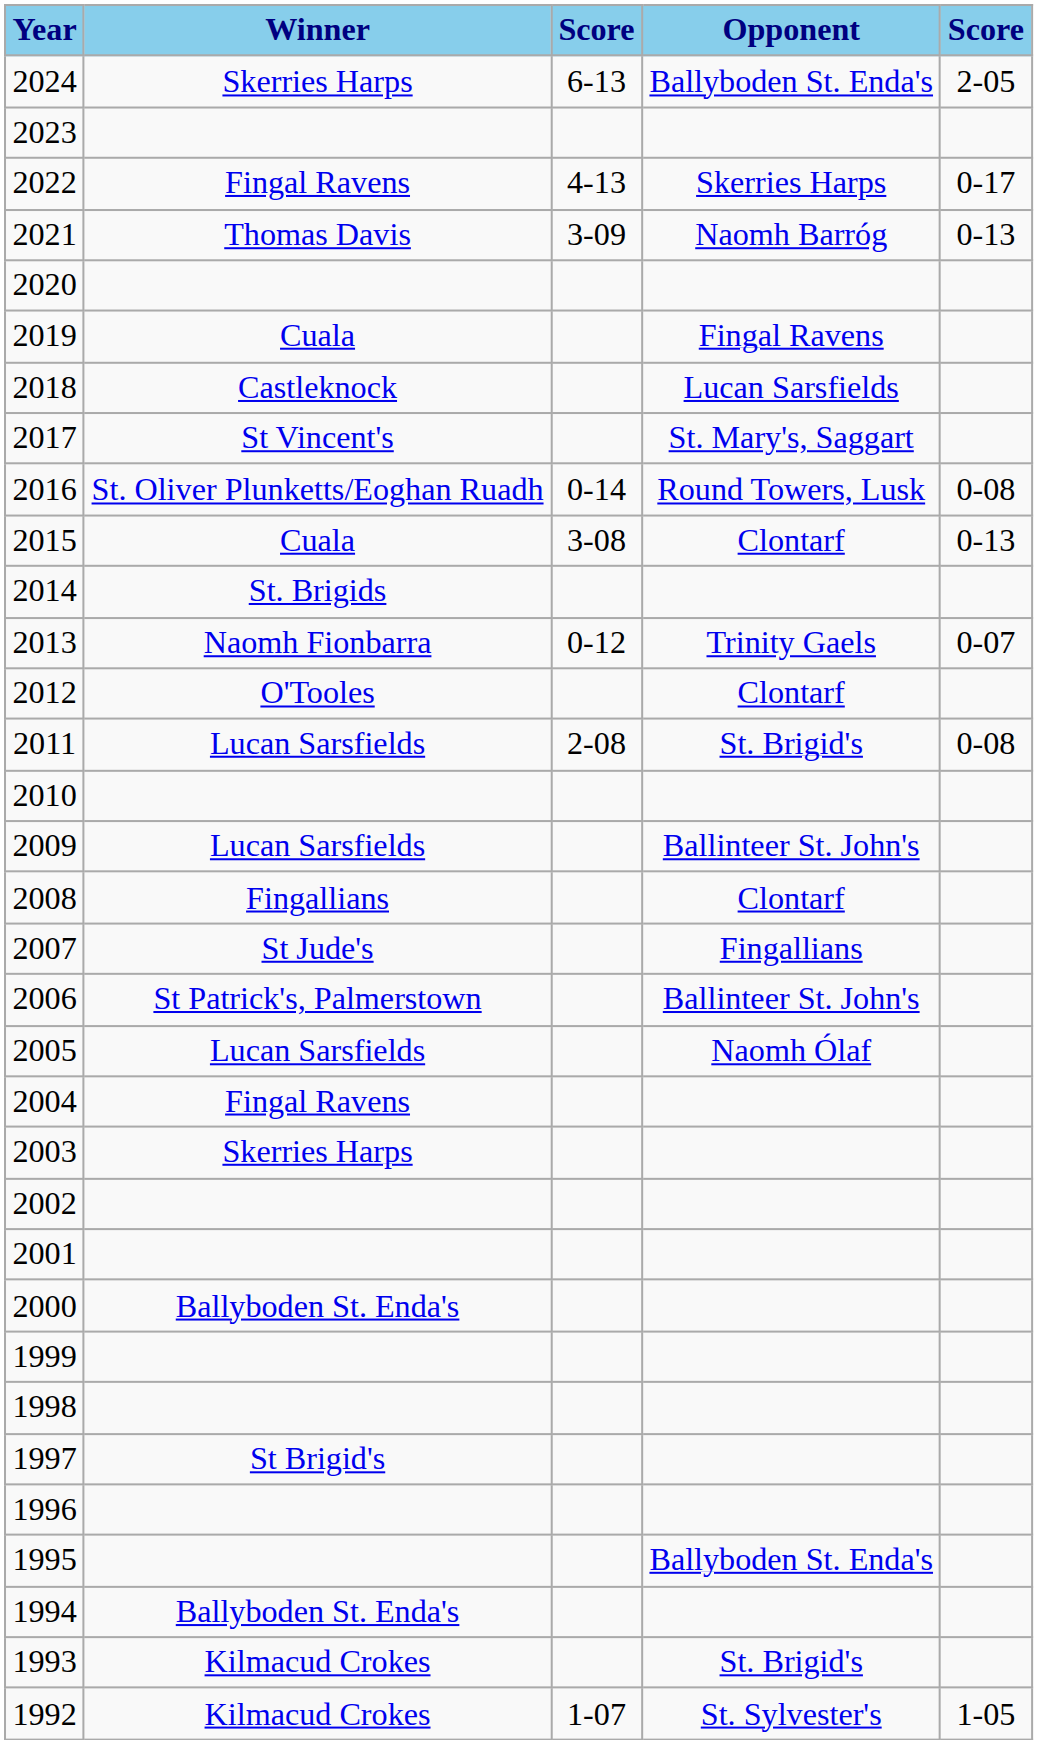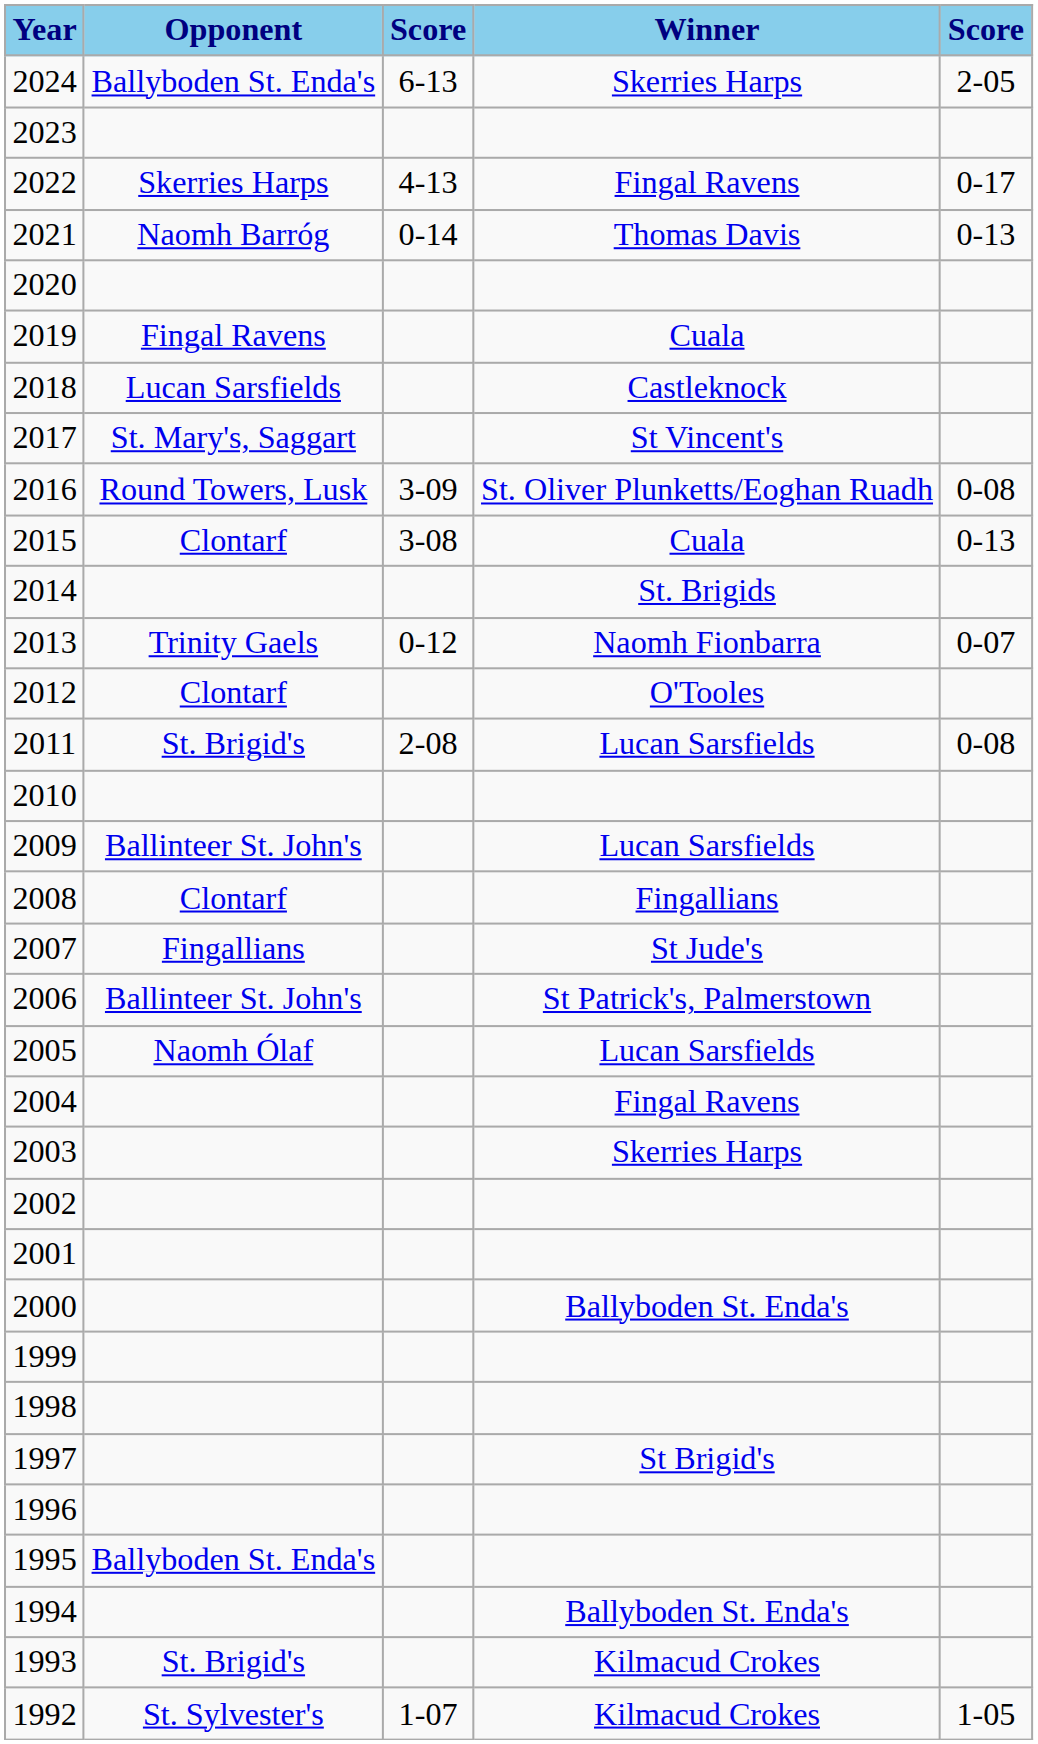columns swapped: Winner <-> Opponent
2021 | column 3: 3-09 -> 0-14
2016 | column 3: 0-14 -> 3-09
